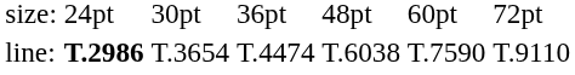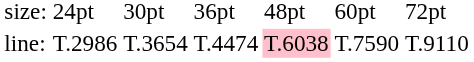line: | column 2: bold -> normal
line: | column 5: no background -> pink background
